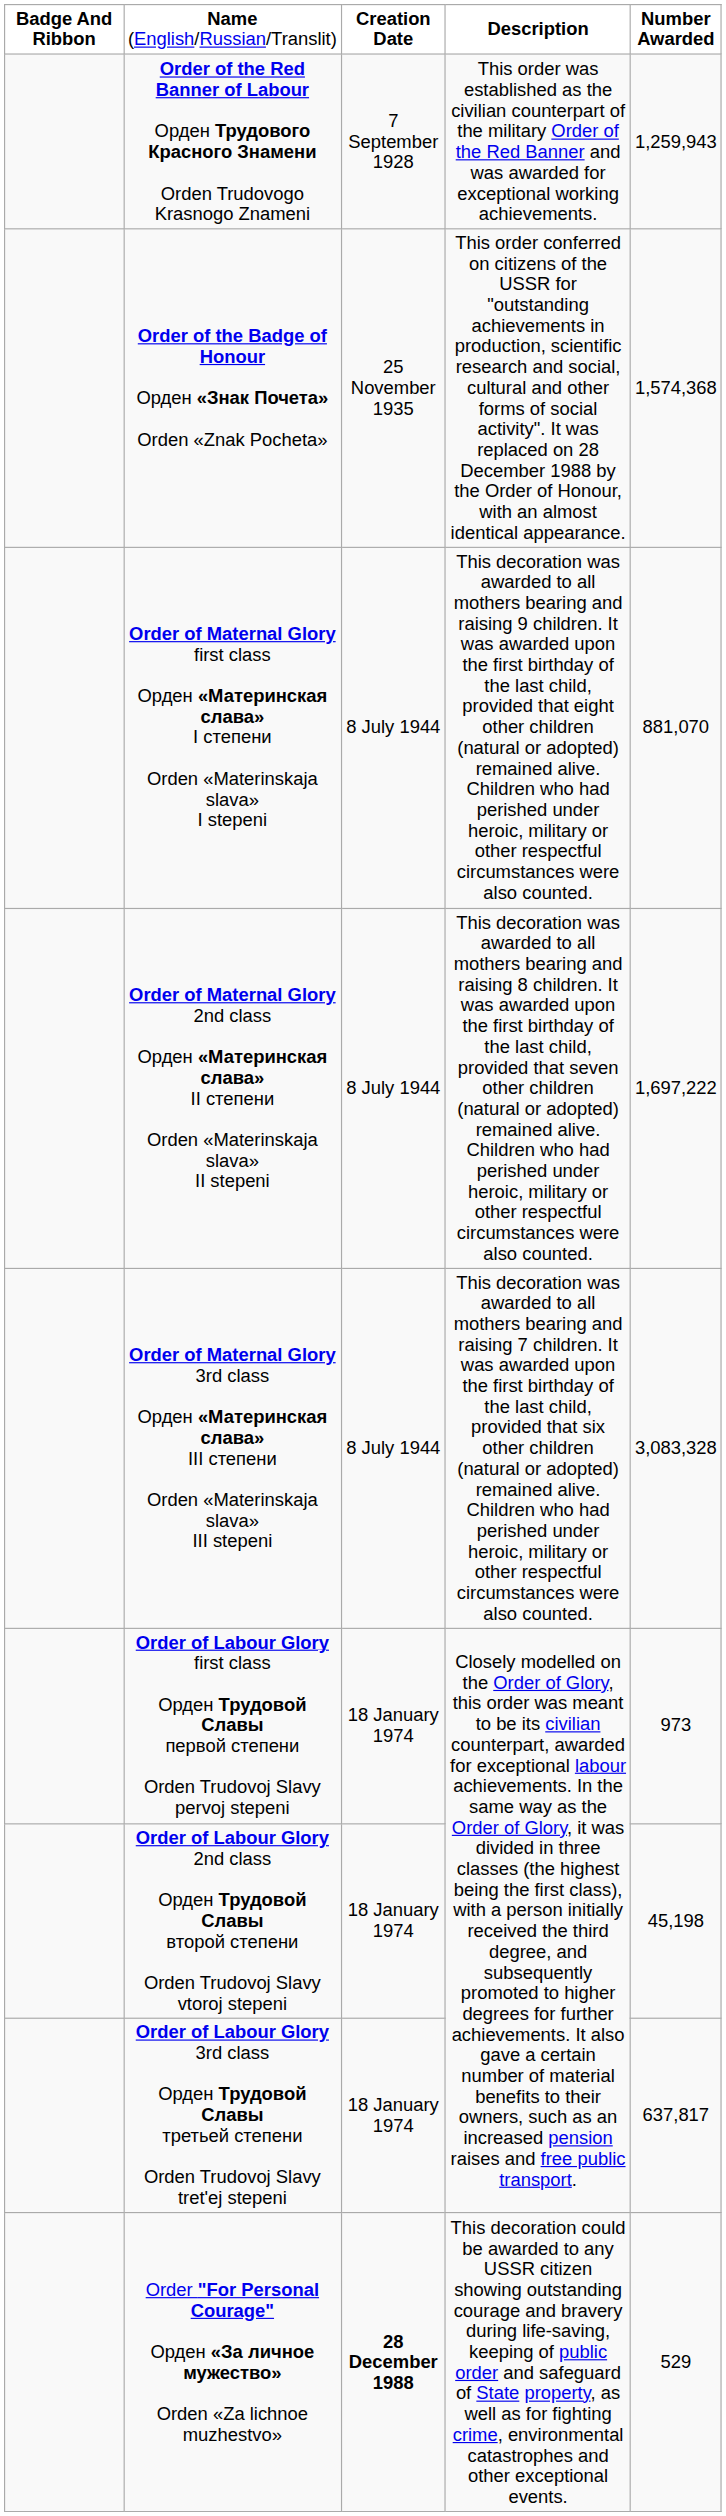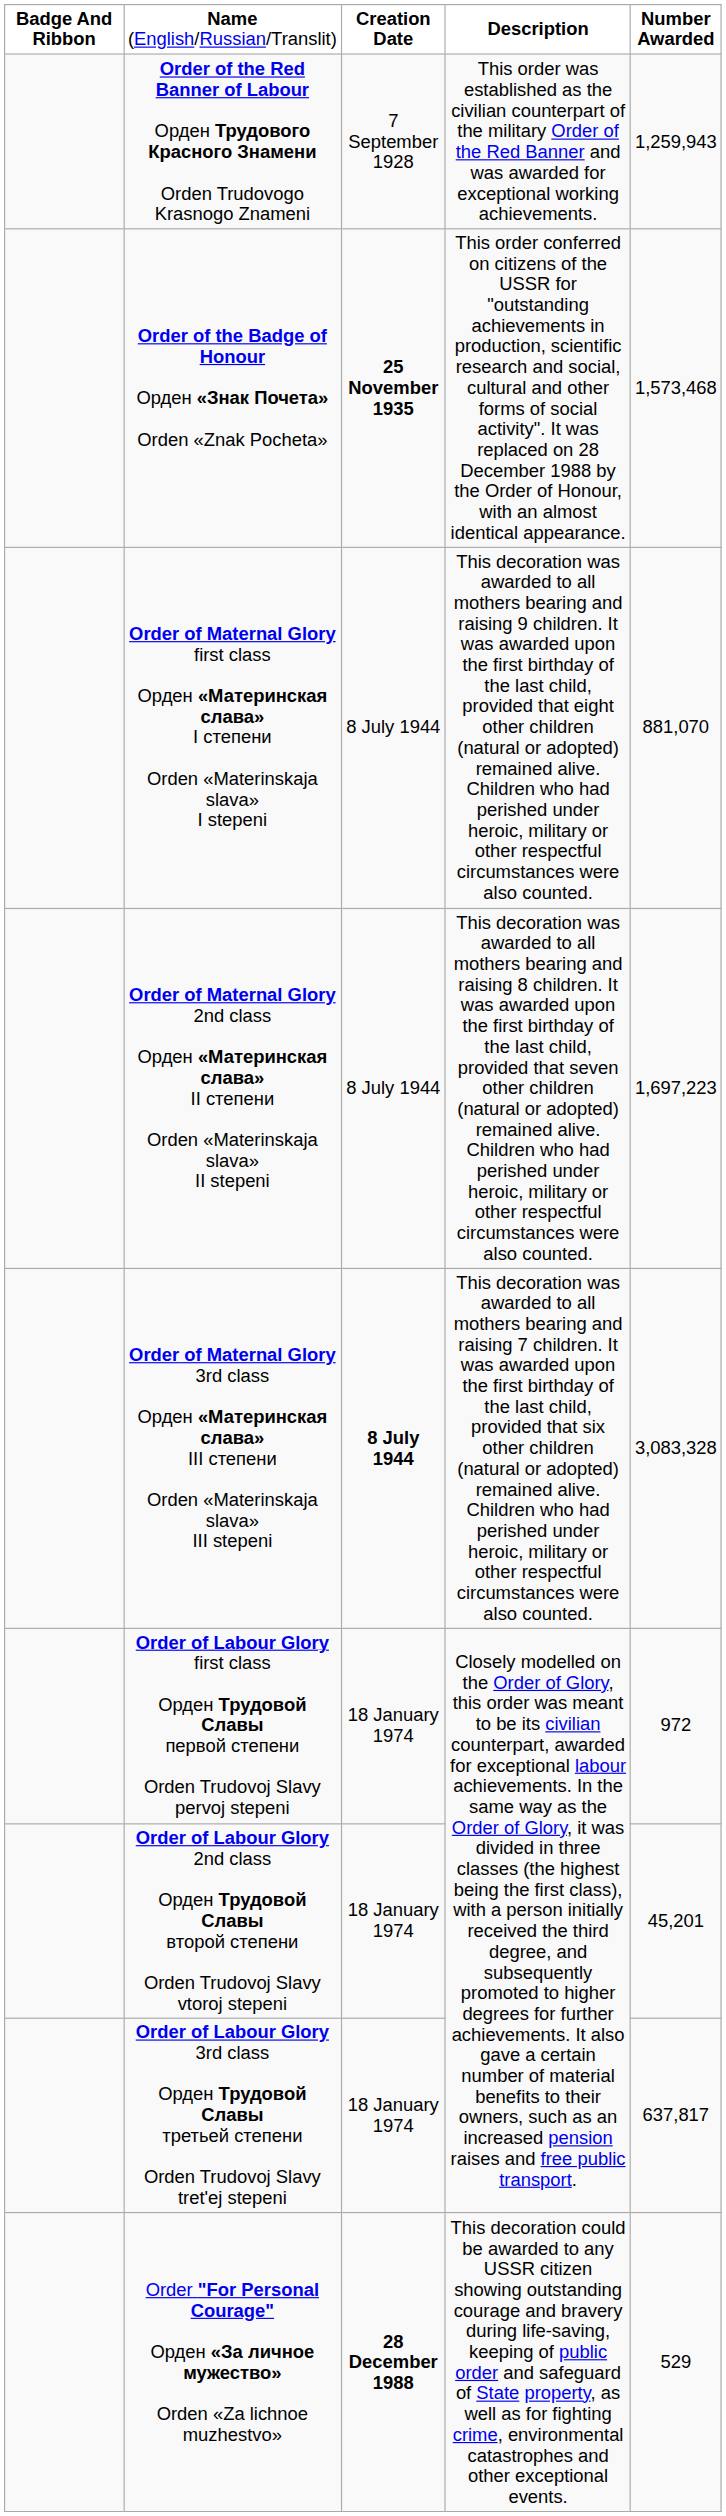row 3 | column 3: normal -> bold
row 3 | column 5: 1,574,368 -> 1,573,468
row 5 | column 5: 1,697,222 -> 1,697,223
row 6 | column 3: normal -> bold
row 7 | column 5: 973 -> 972
row 8 | column 5: 45,198 -> 45,201
